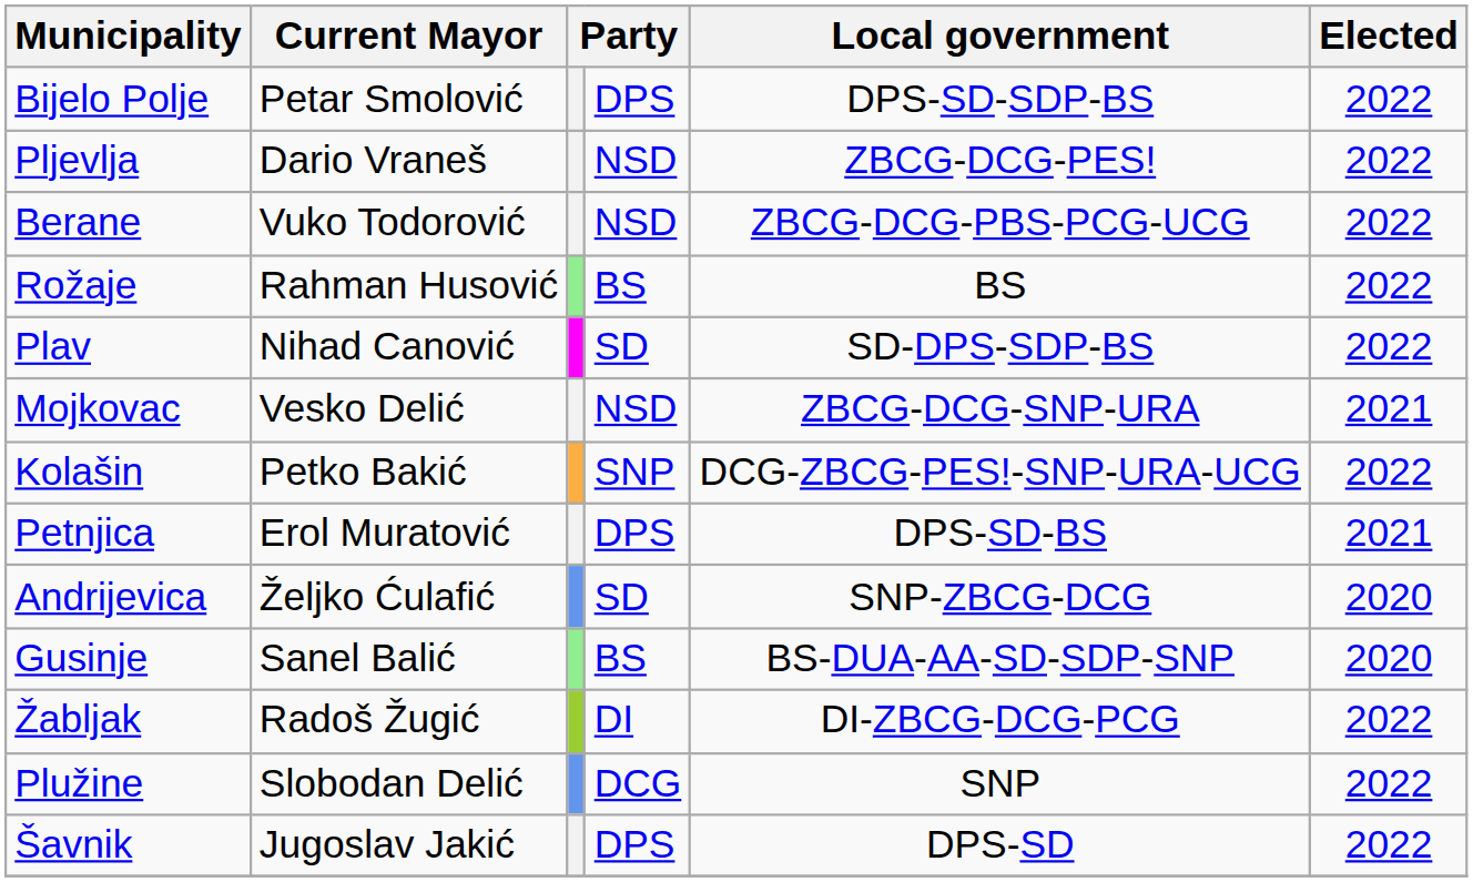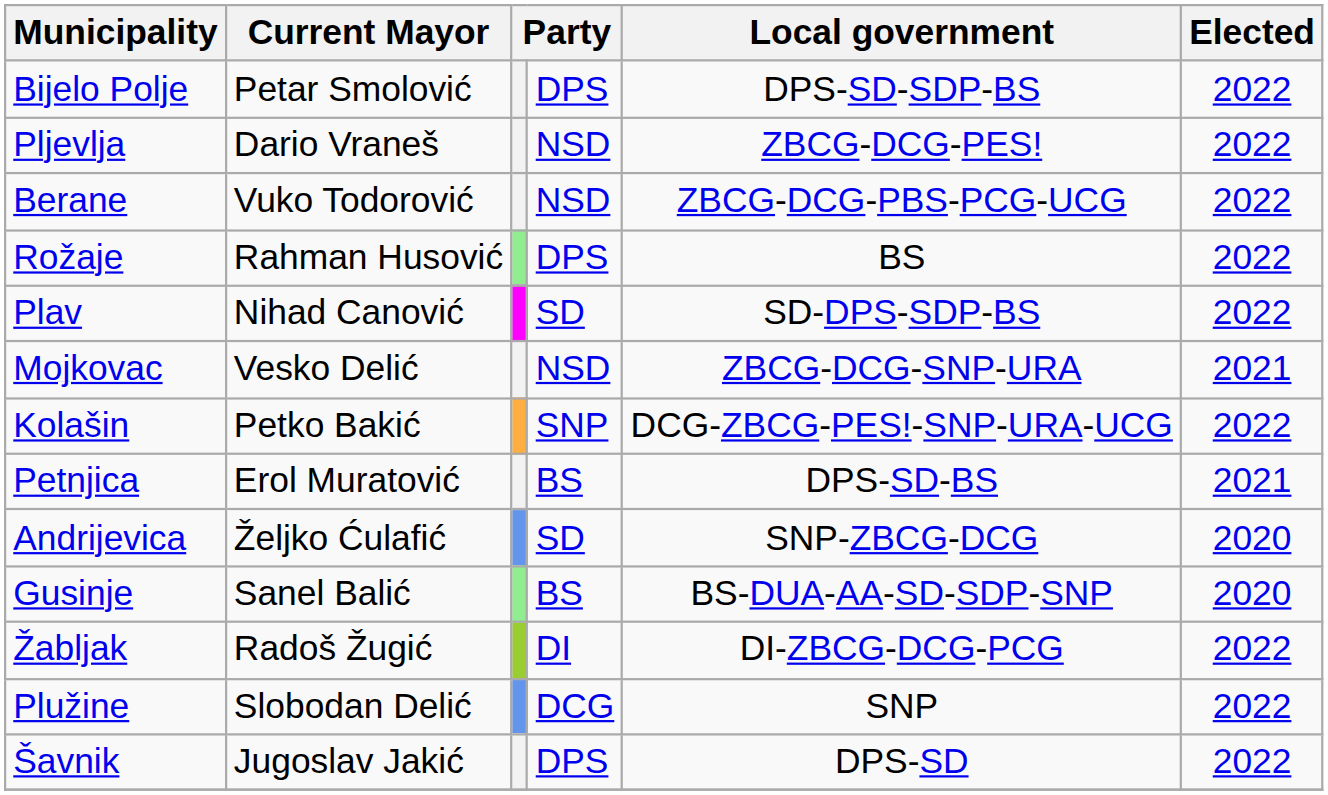Rožaje | column 4: BS -> DPS
Petnjica | column 4: DPS -> BS
